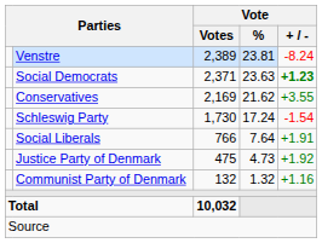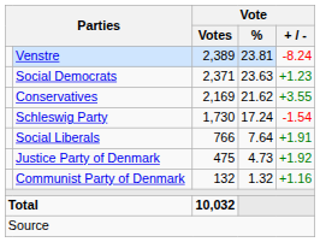Social Democrats | Vote / + / -: bold -> normal
